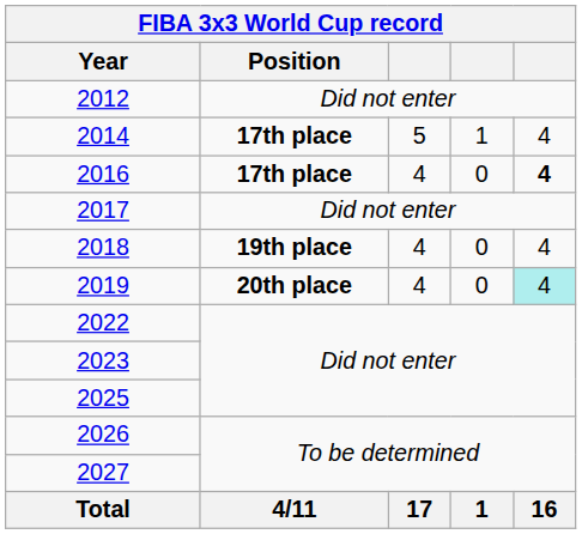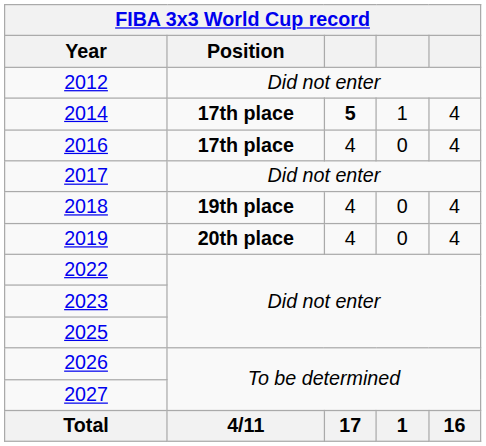2014 | column 3: normal -> bold
2016 | column 5: bold -> normal
2019 | column 5: paleturquoise background -> no background
